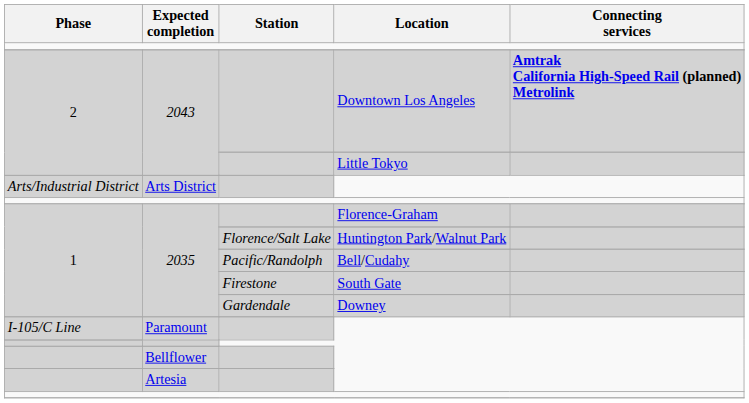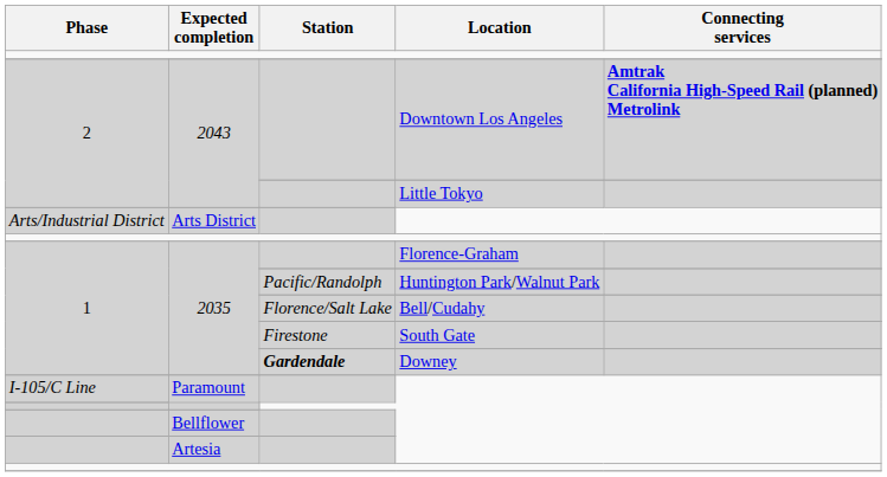Huntington Park/Walnut Park | Station: Florence/Salt Lake -> Pacific/Randolph
Bell/Cudahy | Station: Pacific/Randolph -> Florence/Salt Lake
Downey | Station: normal -> bold
